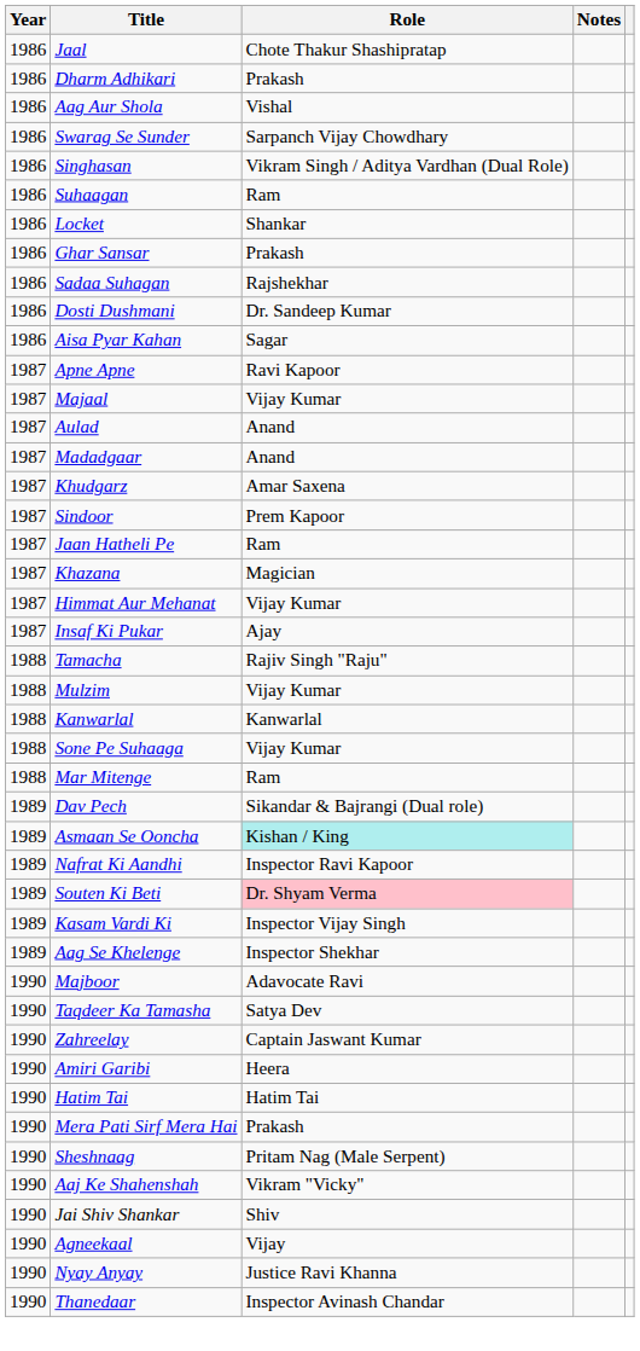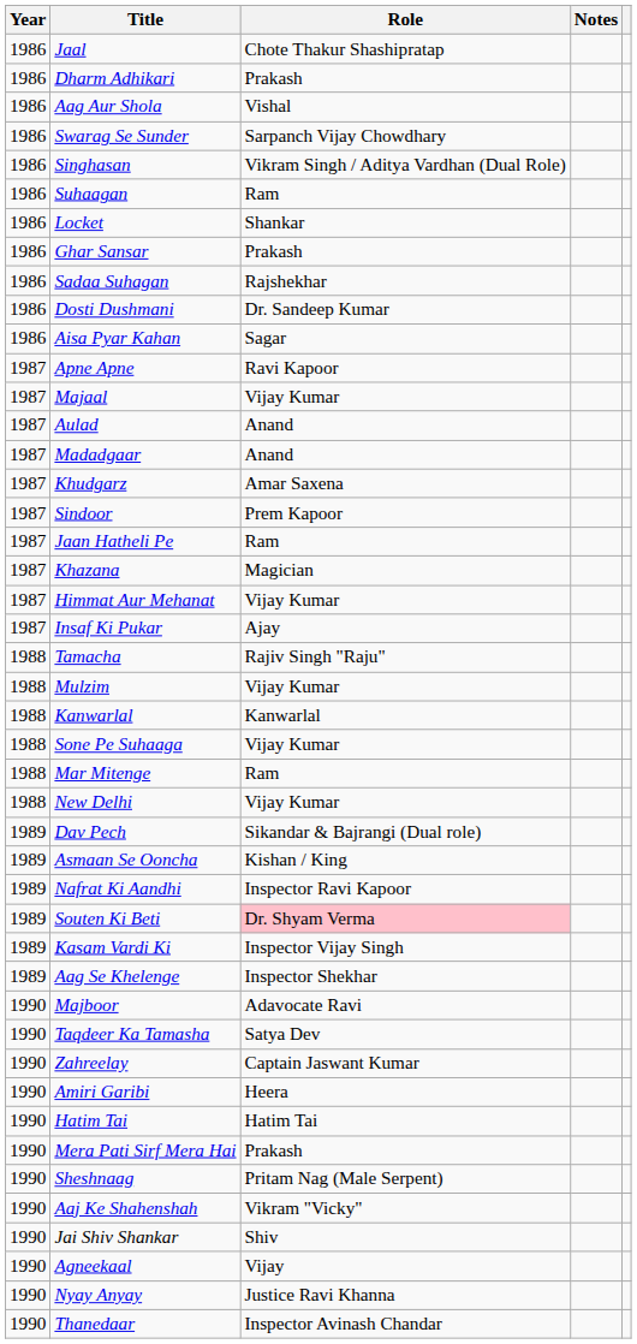+ row: 1988 | New Delhi | Vijay Kumar
Asmaan Se Ooncha | Role: paleturquoise background -> no background
